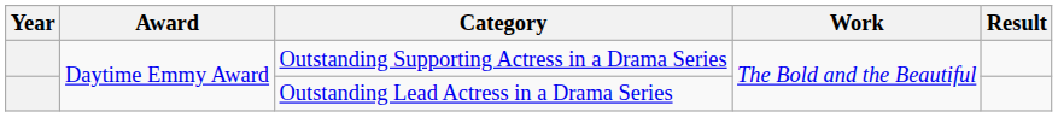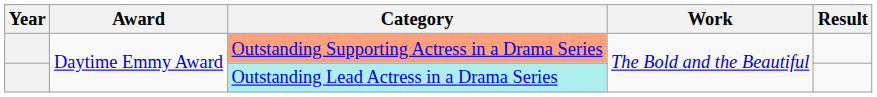Outstanding Supporting Actress in a Drama Series | Category: no background -> lightsalmon background
Outstanding Lead Actress in a Drama Series | Category: no background -> paleturquoise background
